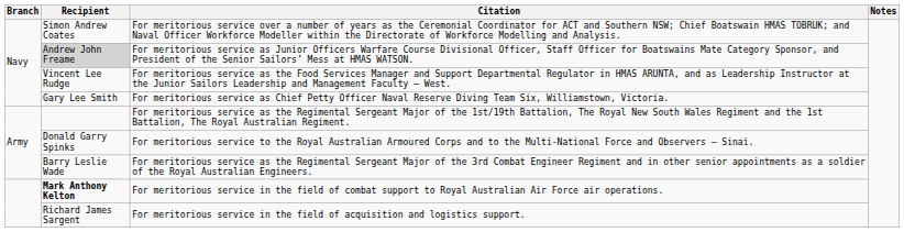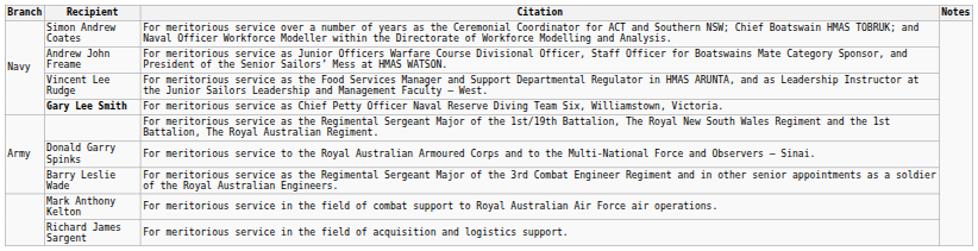Andrew John Freame | Recipient: lightgrey background -> no background
Gary Lee Smith | Recipient: normal -> bold
Mark Anthony Kelton | Recipient: bold -> normal
